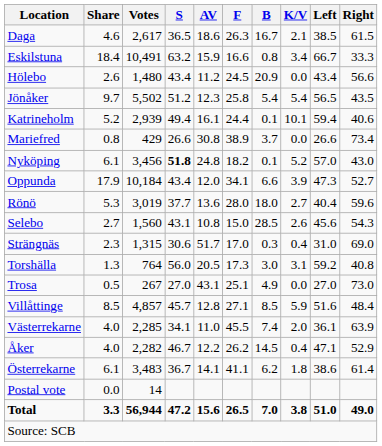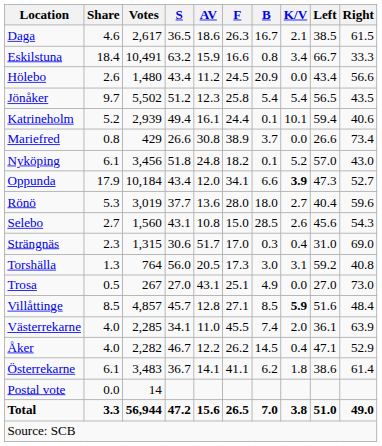Nyköping | S: bold -> normal
Oppunda | K/V: normal -> bold
Villåttinge | K/V: normal -> bold
